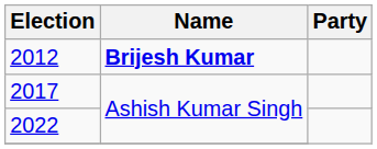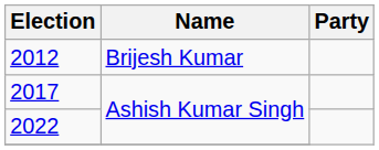2012 | Name: bold -> normal
